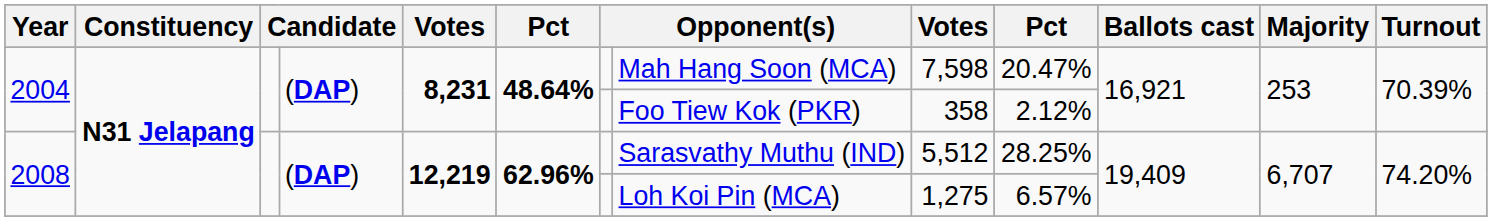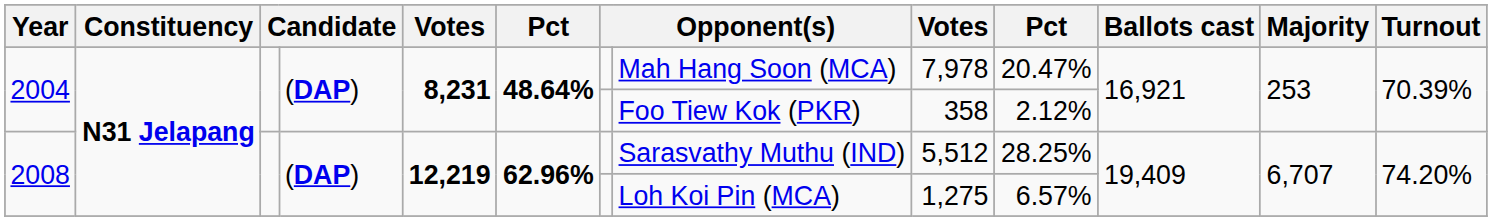row 2 | column 9: 7,598 -> 7,978
